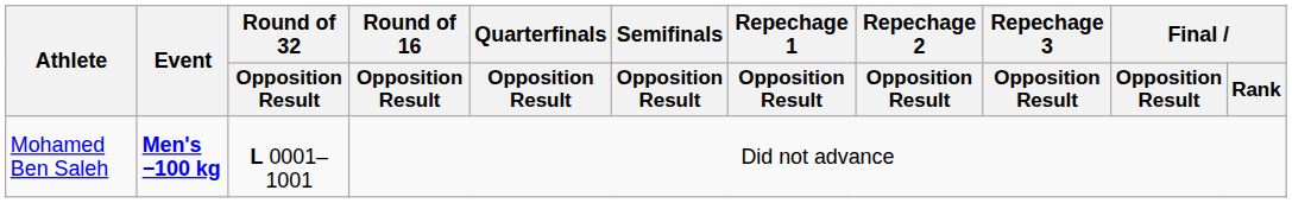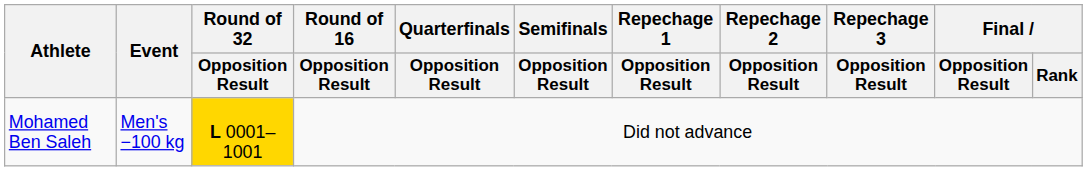Mohamed Ben Saleh | Event: bold -> normal
Mohamed Ben Saleh | Round of 32 / Opposition Result: no background -> gold background
